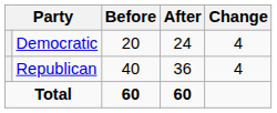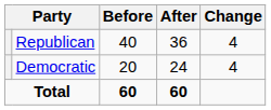rows swapped: Republican <-> Democratic
